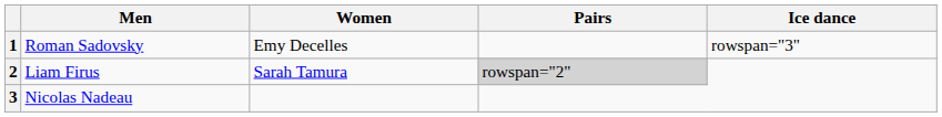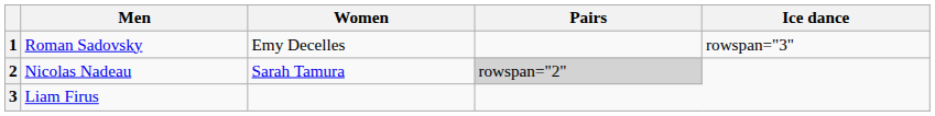2 | Men: Liam Firus -> Nicolas Nadeau
3 | Men: Nicolas Nadeau -> Liam Firus
